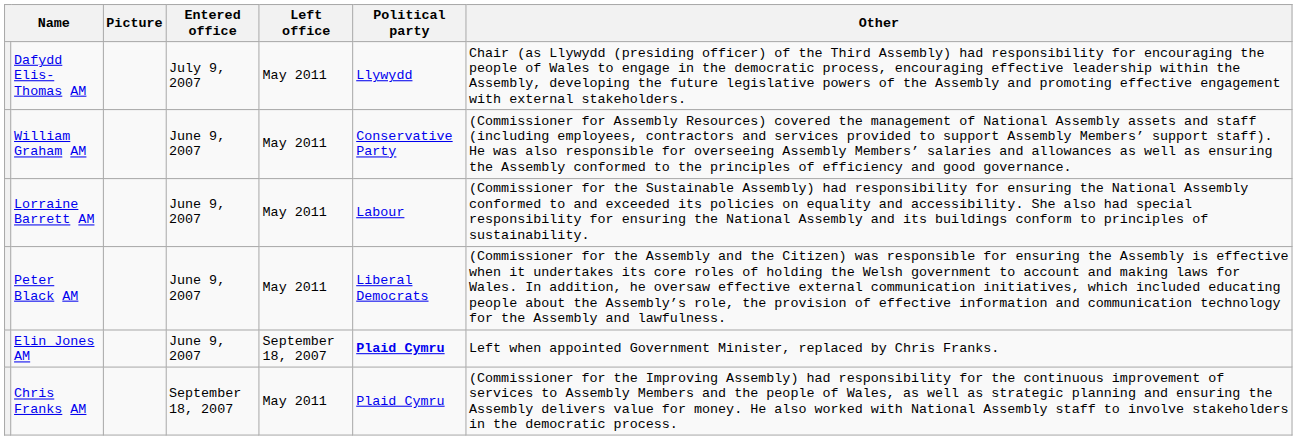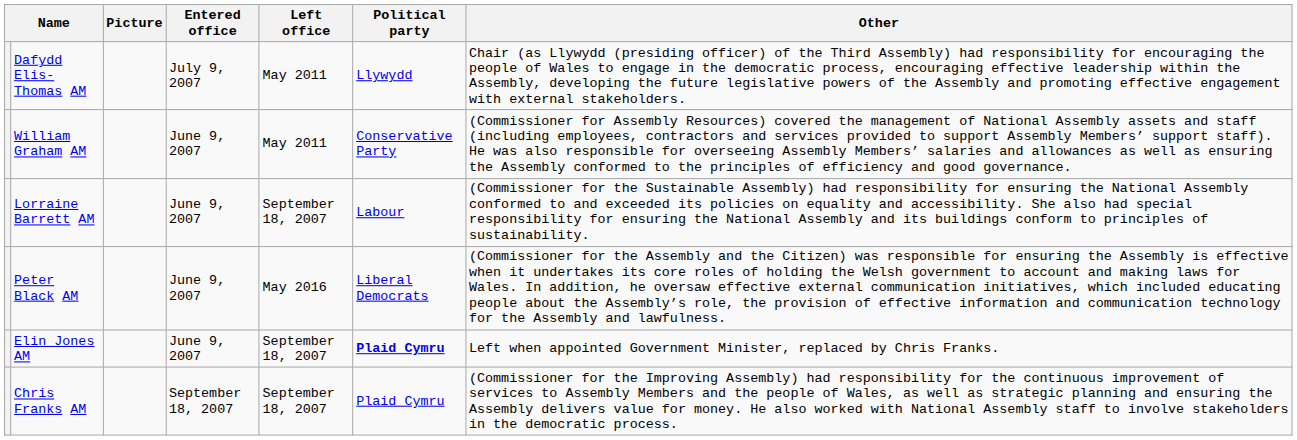Lorraine Barrett AM | Left office: May 2011 -> September 18, 2007
Peter Black AM | Left office: May 2011 -> May 2016
Chris Franks AM | Left office: May 2011 -> September 18, 2007
